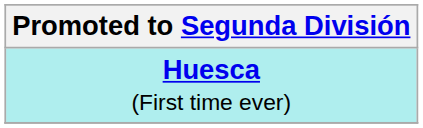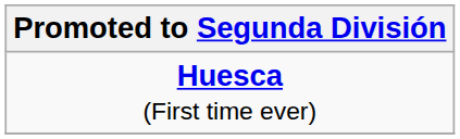Huesca (First time ever) | column 1: paleturquoise background -> no background
